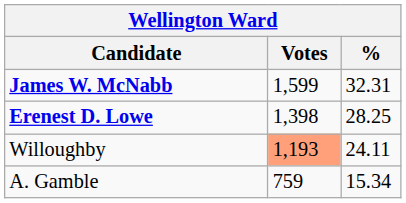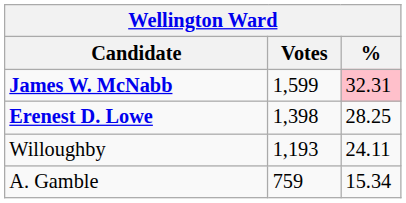James W. McNabb | %: no background -> pink background
Willoughby | Votes: lightsalmon background -> no background
